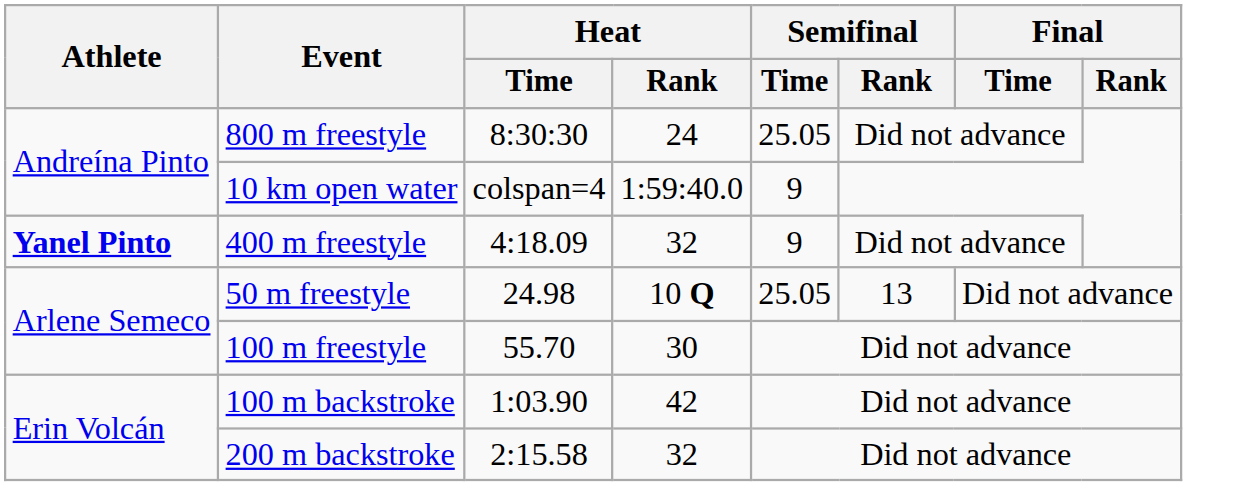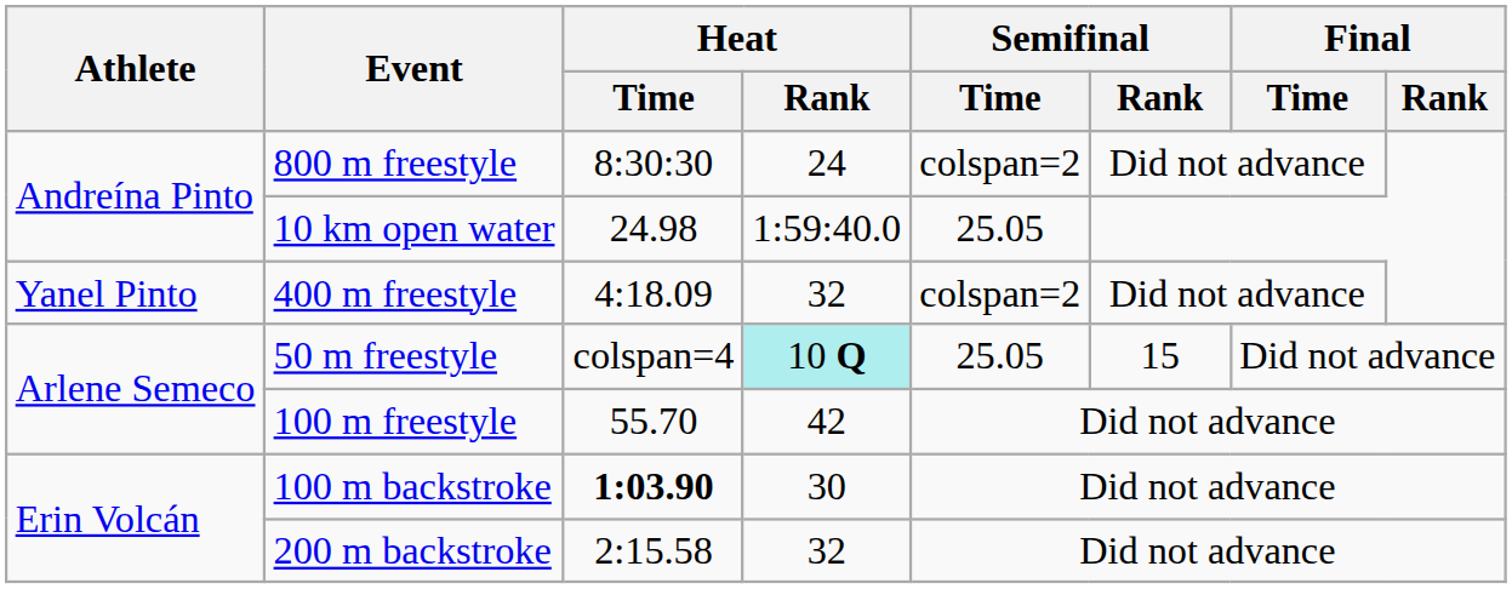800 m freestyle | Semifinal / Time: 25.05 -> colspan=2
10 km open water | Heat / Time: colspan=4 -> 24.98
10 km open water | Semifinal / Time: 9 -> 25.05
400 m freestyle | Athlete: bold -> normal
400 m freestyle | Semifinal / Time: 9 -> colspan=2
50 m freestyle | Heat / Time: 24.98 -> colspan=4
50 m freestyle | Heat / Rank: no background -> paleturquoise background
50 m freestyle | Semifinal / Rank: 13 -> 15
100 m freestyle | Heat / Rank: 30 -> 42
100 m backstroke | Heat / Time: normal -> bold
100 m backstroke | Heat / Rank: 42 -> 30
